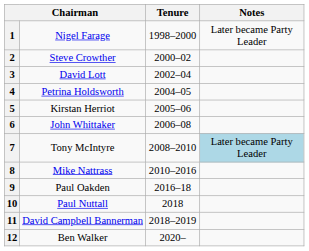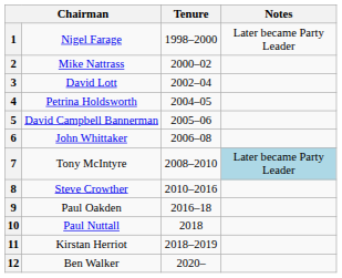2 | column 2: Steve Crowther -> Mike Nattrass
5 | column 2: Kirstan Herriot -> David Campbell Bannerman
8 | column 2: Mike Nattrass -> Steve Crowther
11 | column 2: David Campbell Bannerman -> Kirstan Herriot
